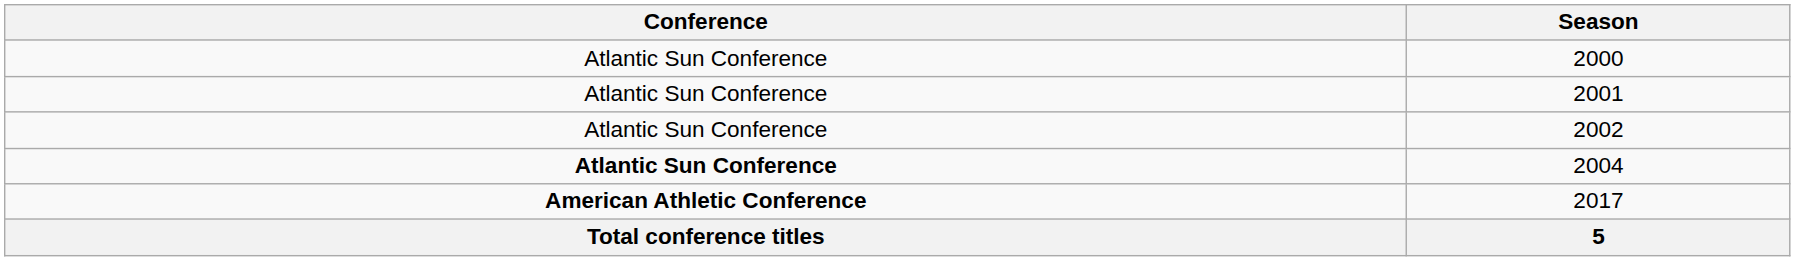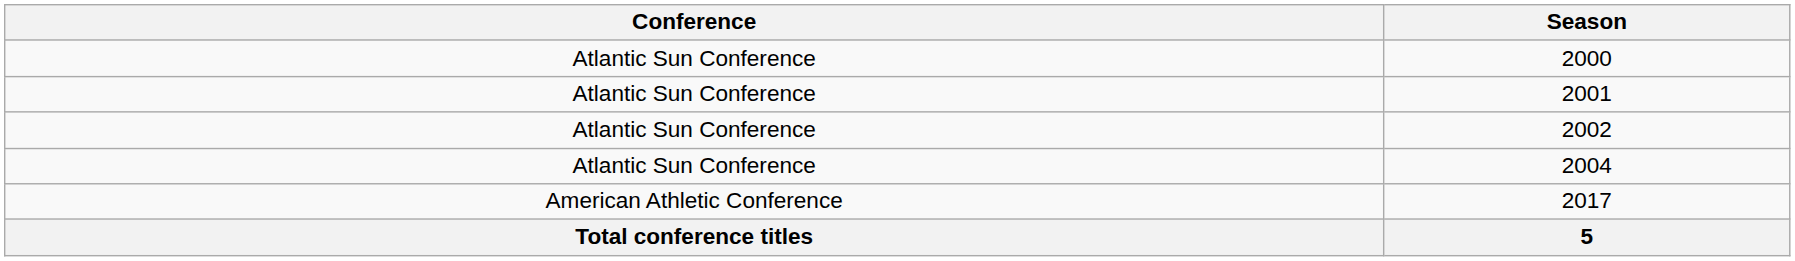2004 | Conference: bold -> normal
2017 | Conference: bold -> normal
